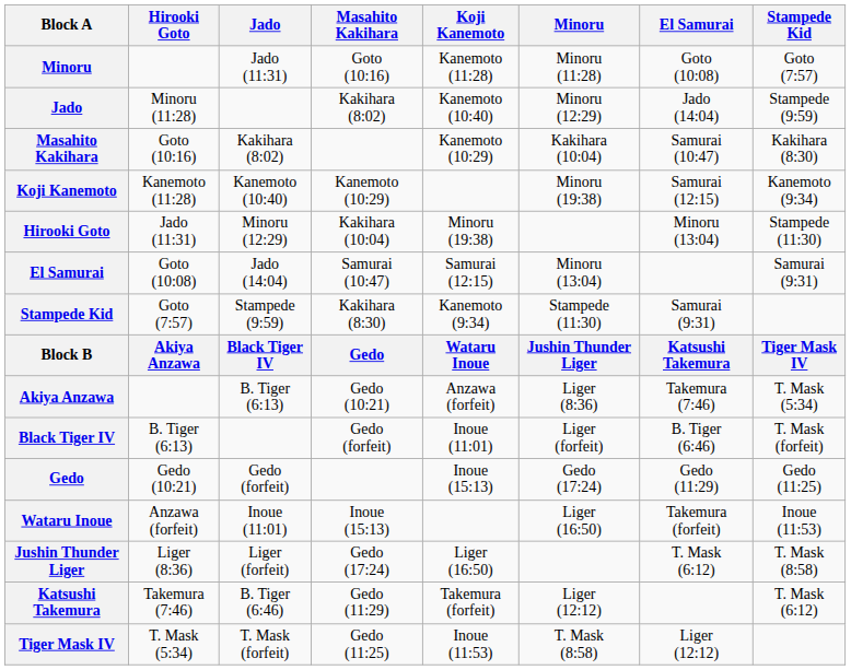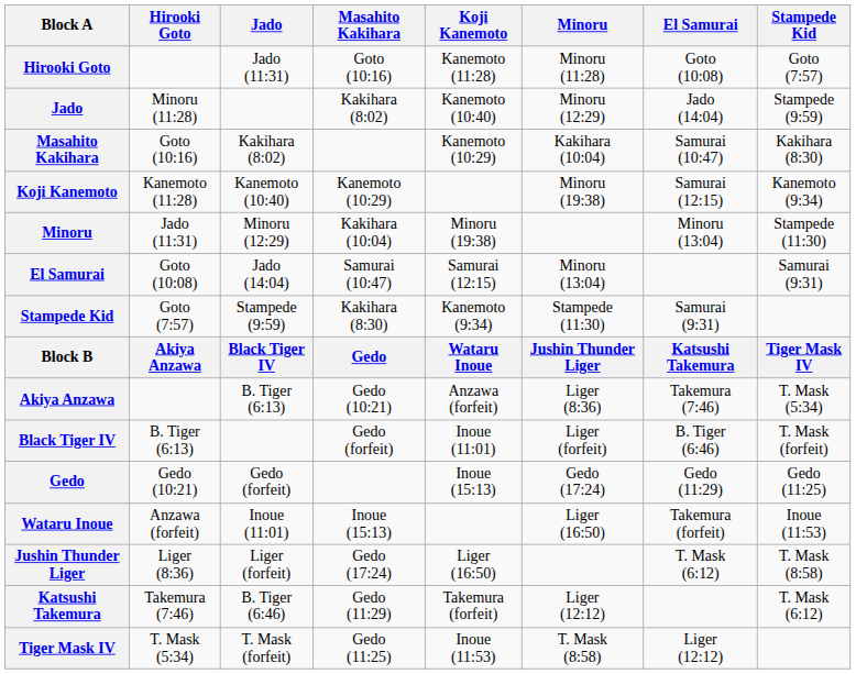row 2 | Block A: Minoru -> Hirooki Goto
row 6 | Block A: Hirooki Goto -> Minoru
